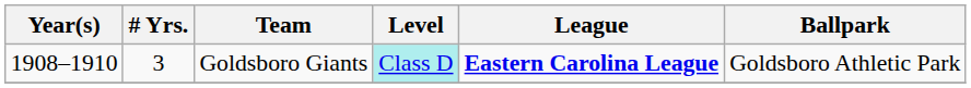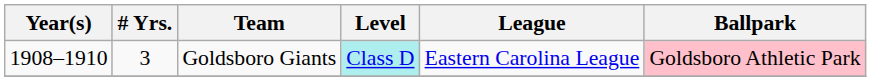Goldsboro Giants | League: bold -> normal
Goldsboro Giants | Ballpark: no background -> pink background
